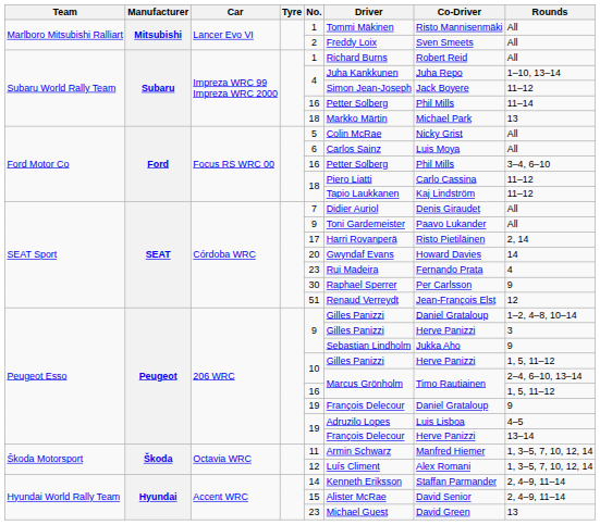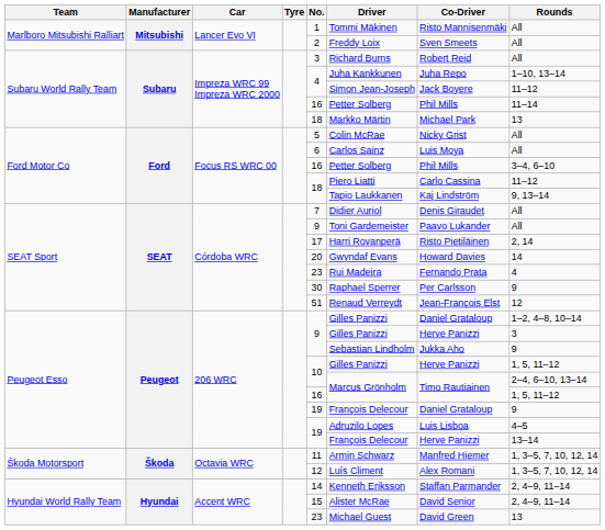row 4 | No.: 1 -> 3
row 13 | Rounds: 11–12 -> 9, 13–14
